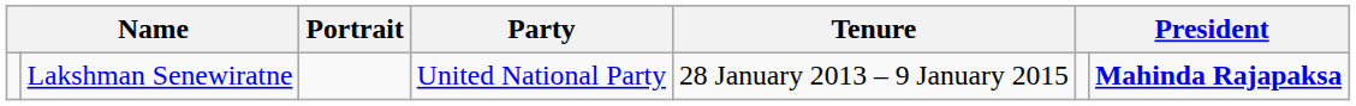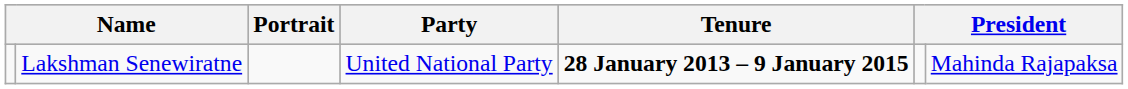Lakshman Senewiratne | Tenure: normal -> bold
Lakshman Senewiratne | column 7: bold -> normal
